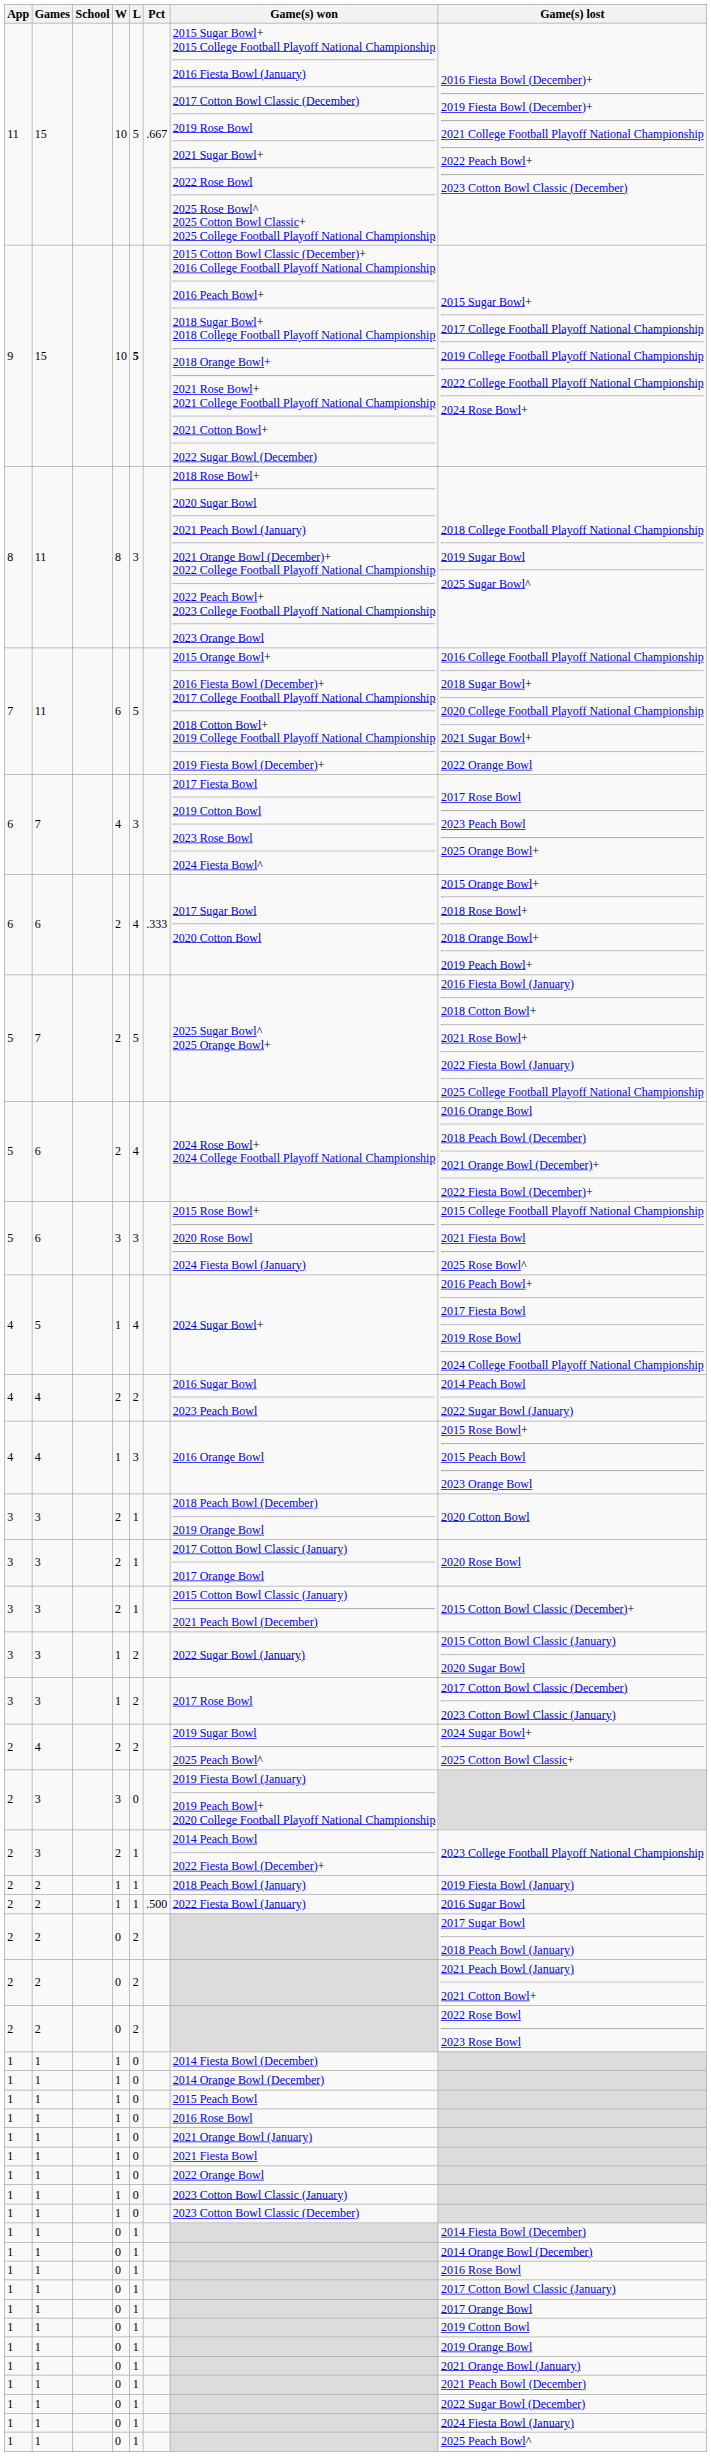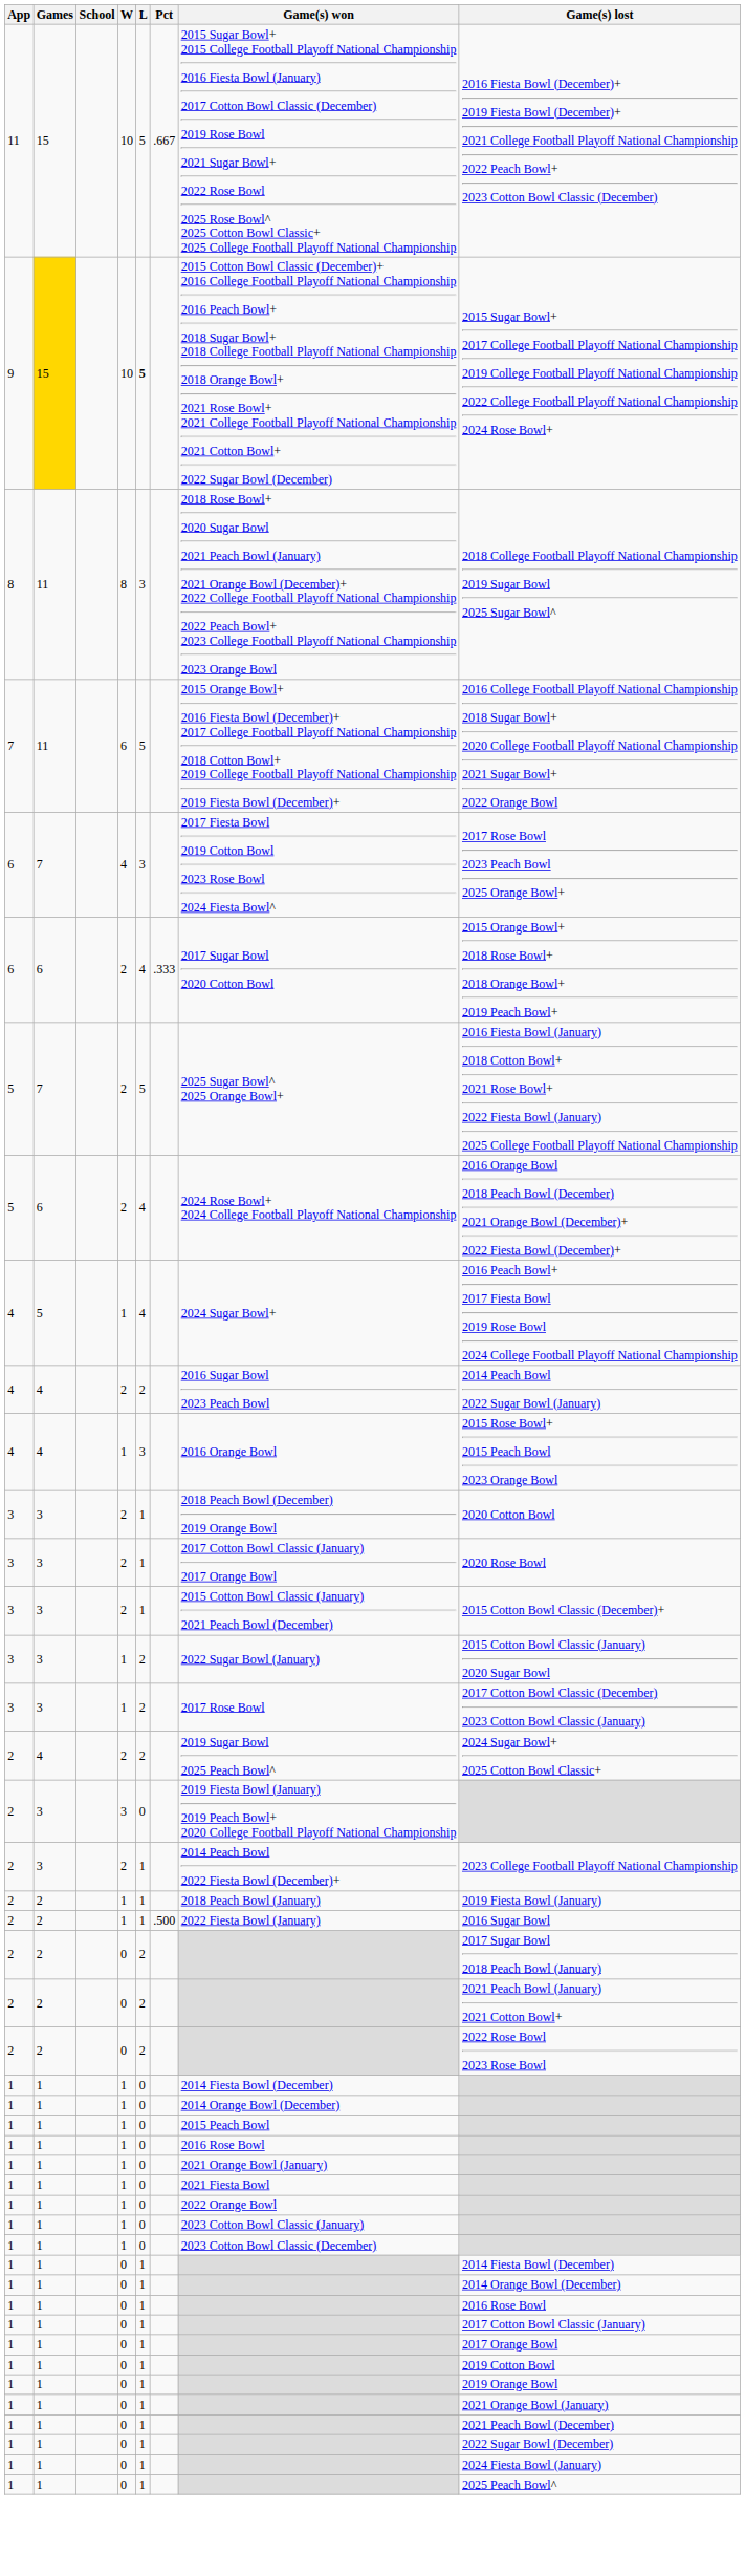9 | Games: no background -> gold background
- row: 5 | 6 | 3 | 3 | 2015 Rose Bowl+ 2020 Rose Bowl 2024 Fiesta Bowl (January) | 2015 College Football Playoff National Championship 2021 Fiesta Bowl 2025 Rose Bowl^
